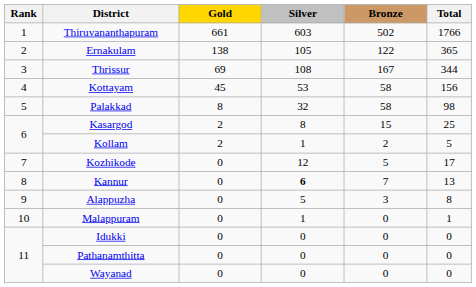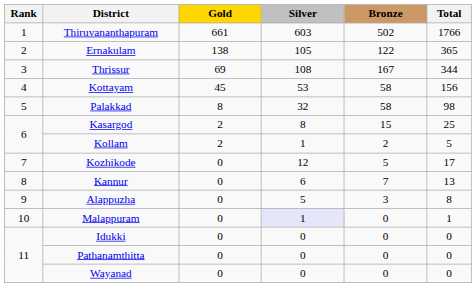Kannur | Silver: bold -> normal
Malappuram | Silver: no background -> lavender background
